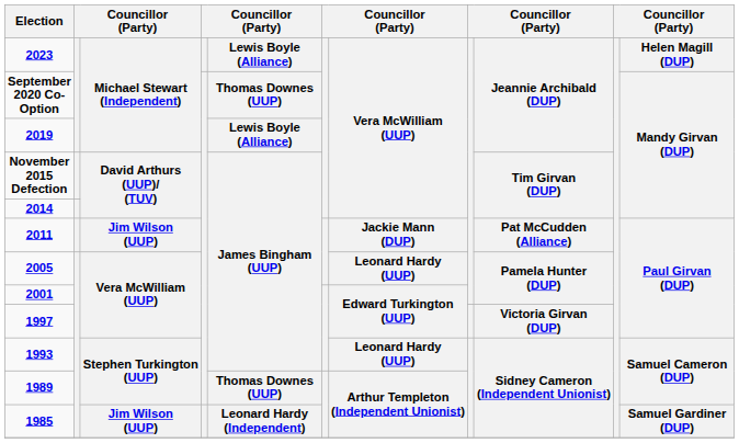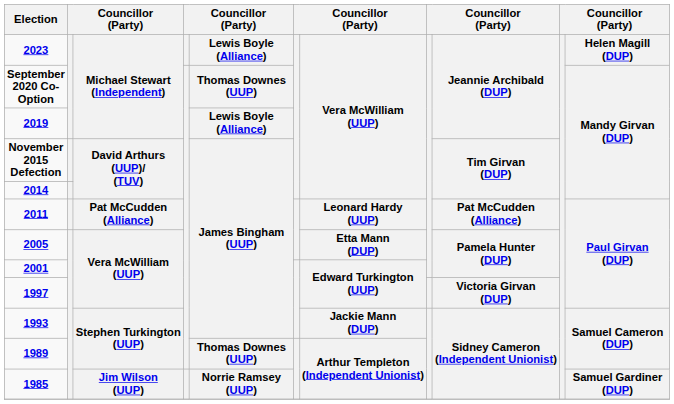2011 | column 3: Jim Wilson (UUP) -> Pat McCudden (Alliance)
2011 | column 7: Jackie Mann (DUP) -> Leonard Hardy (UUP)
2005 | column 7: Leonard Hardy (UUP) -> Etta Mann (DUP)
1993 | column 7: Leonard Hardy (UUP) -> Jackie Mann (DUP)
1985 | column 5: Leonard Hardy (Independent) -> Norrie Ramsey (UUP)
